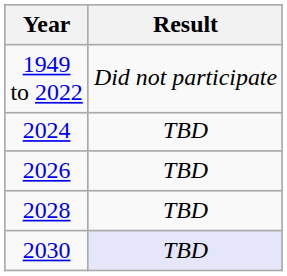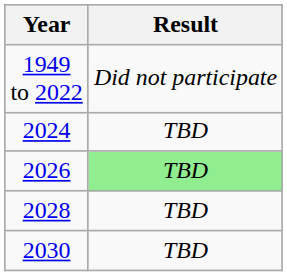2026 | Result: no background -> lightgreen background
2030 | Result: lavender background -> no background
